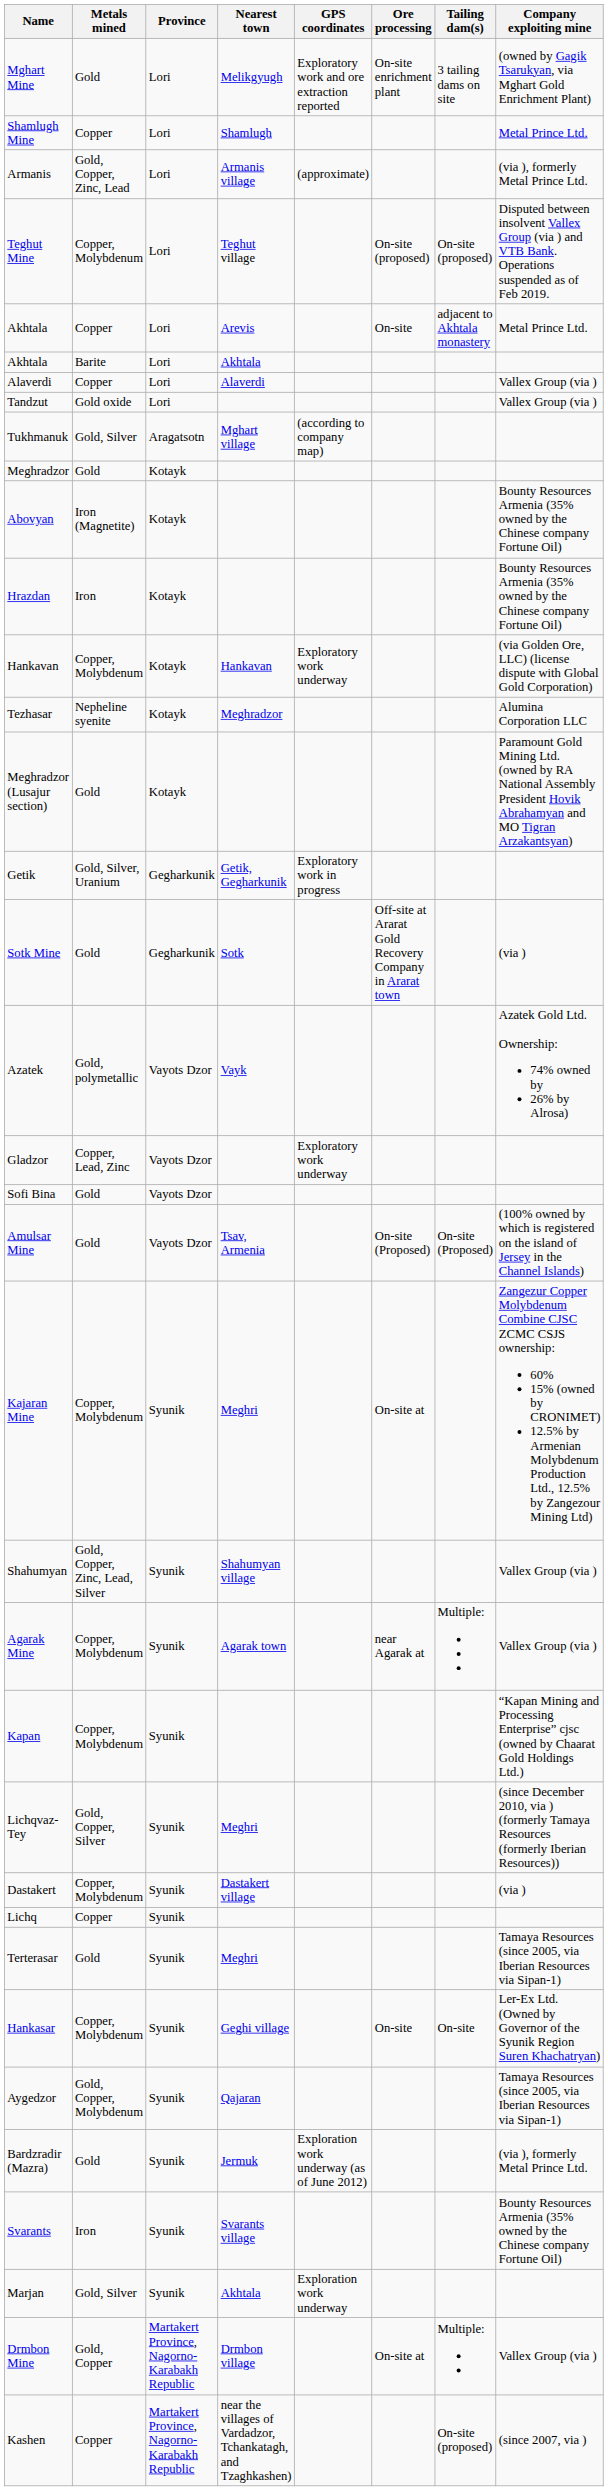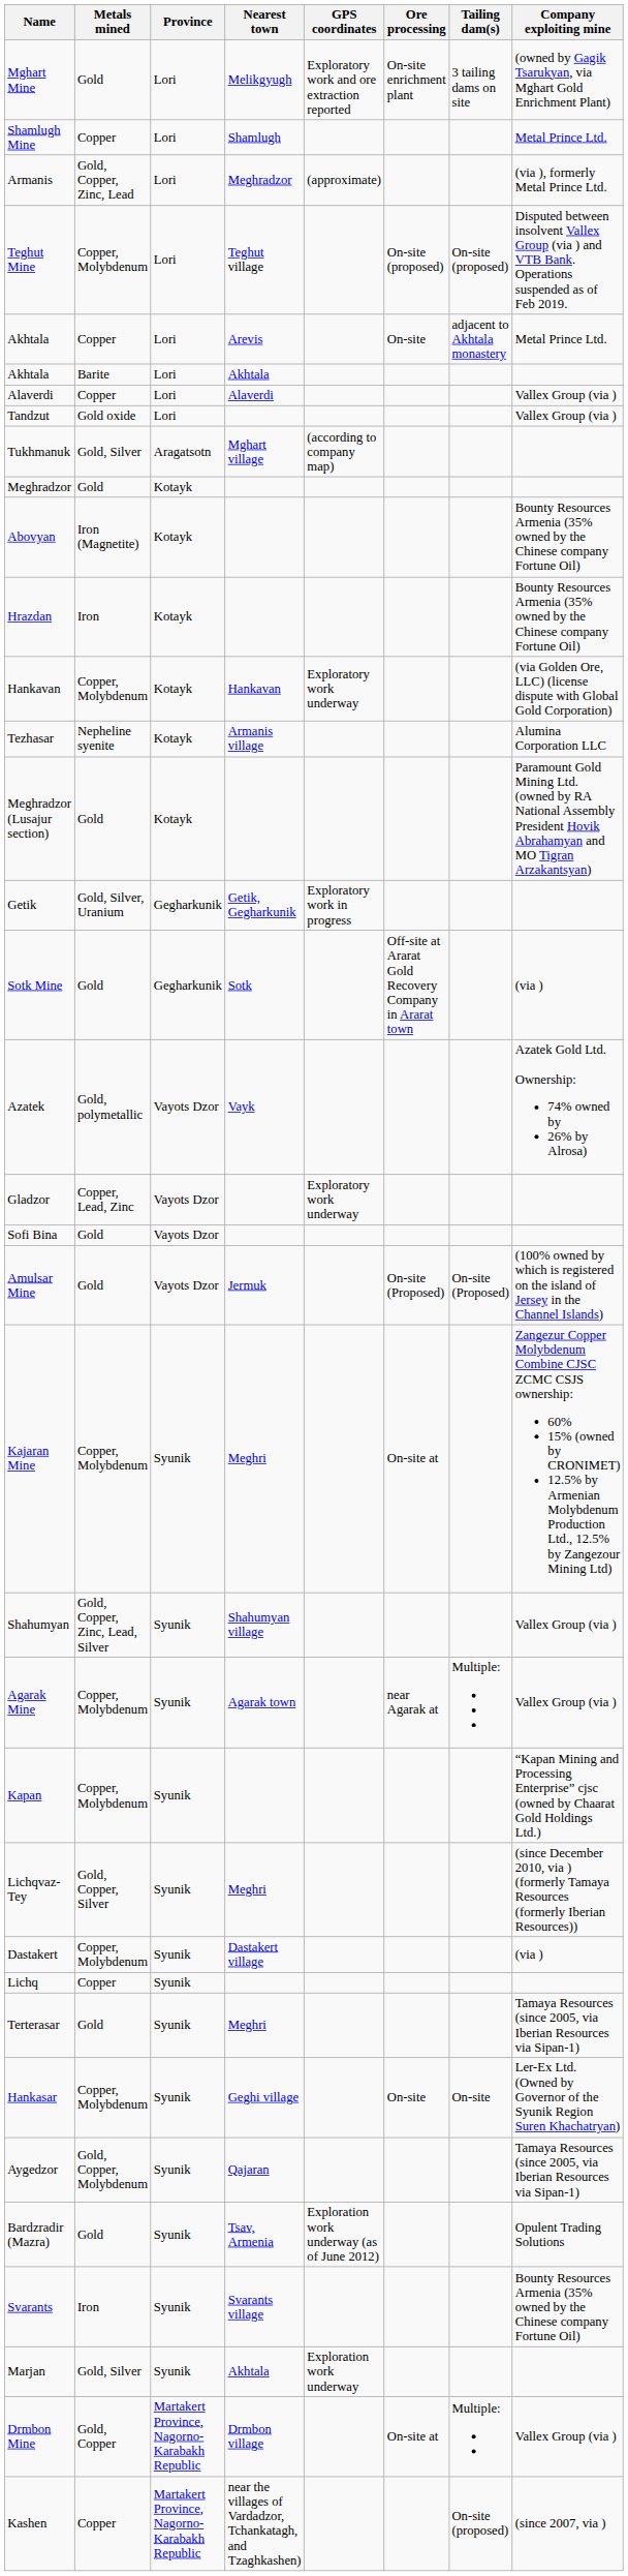Armanis | Nearest town: Armanis village -> Meghradzor
Tezhasar | Nearest town: Meghradzor -> Armanis village
Amulsar Mine | Nearest town: Tsav, Armenia -> Jermuk
Bardzradir (Mazra) | Nearest town: Jermuk -> Tsav, Armenia
Bardzradir (Mazra) | Company exploiting mine: (via ), formerly Metal Prince Ltd. -> Opulent Trading Solutions
